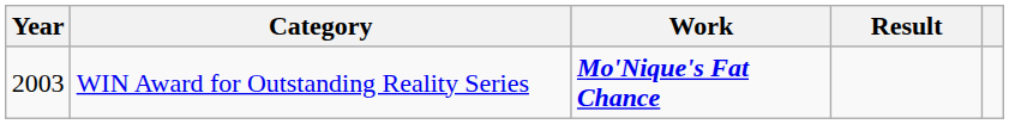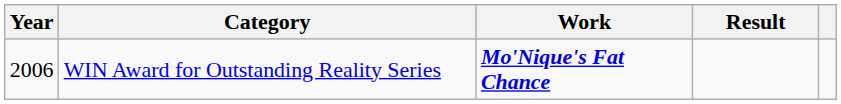WIN Award for Outstanding Reality Series | Year: 2003 -> 2006
